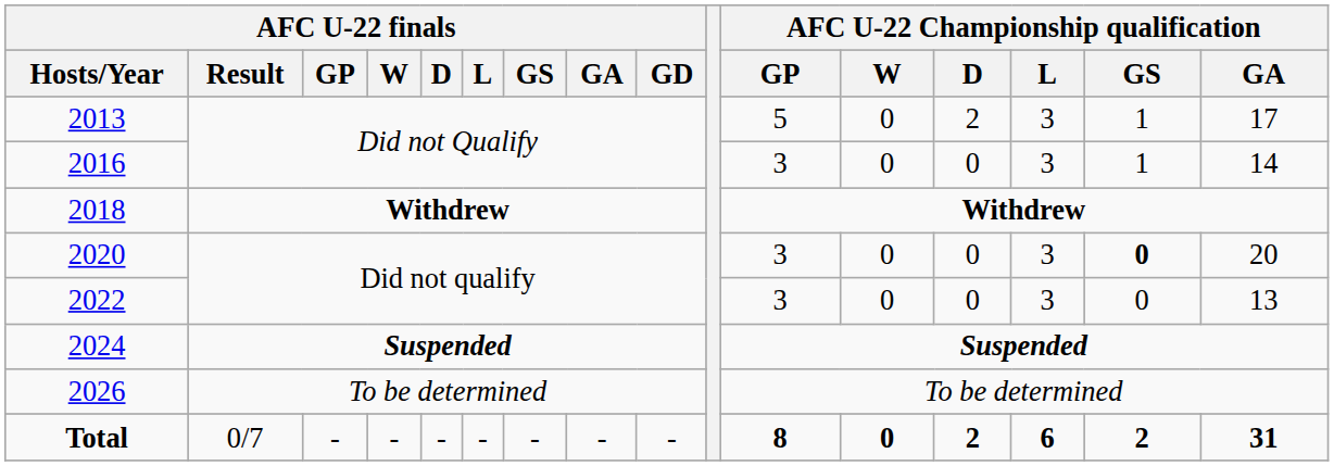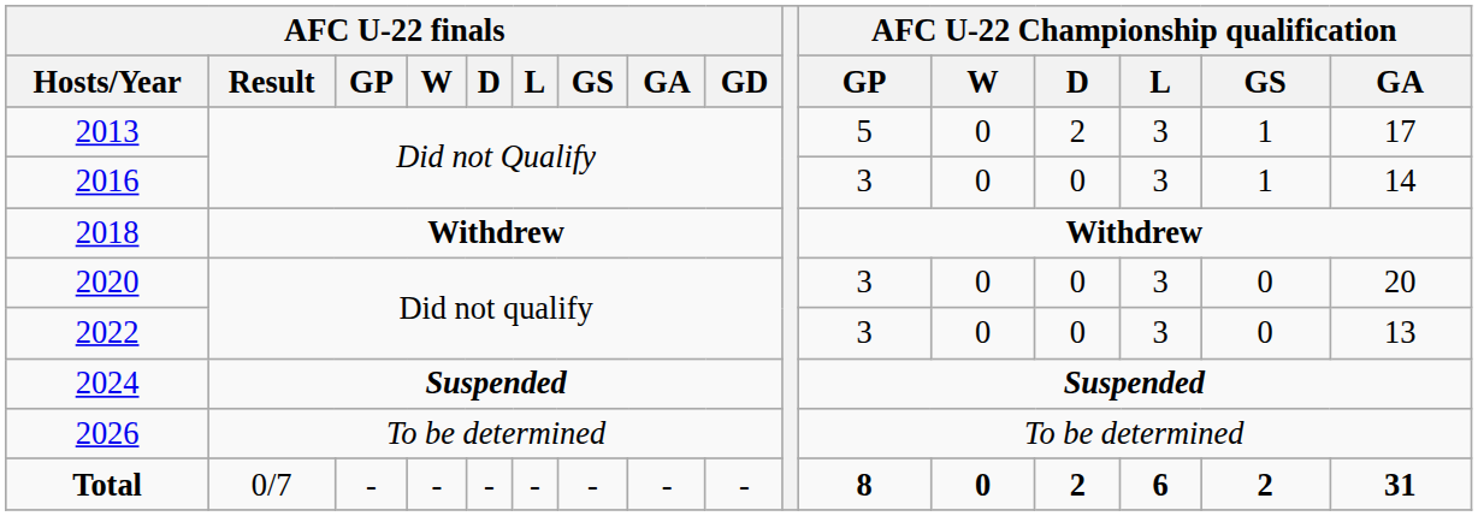2020 | AFC U-22 Championship qualification / GS: bold -> normal
